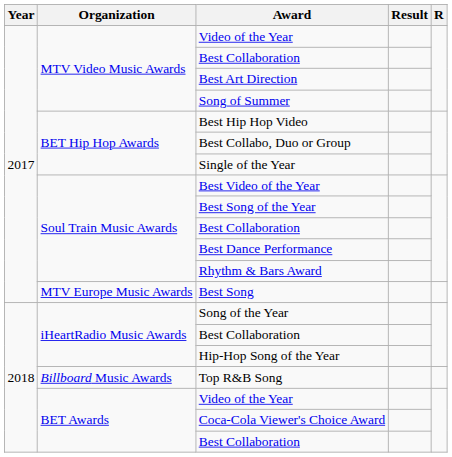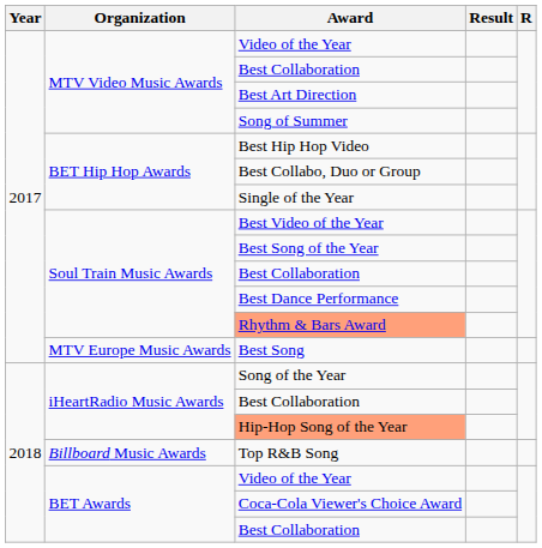Rhythm & Bars Award | Award: no background -> lightsalmon background
Hip-Hop Song of the Year | Award: no background -> lightsalmon background
